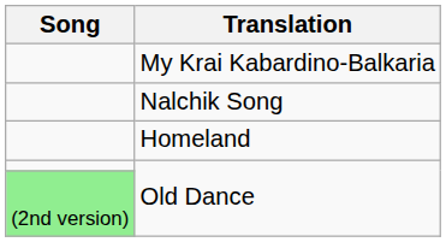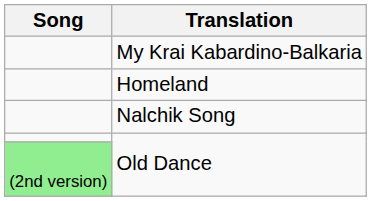row 3 | Translation: Nalchik Song -> Homeland
row 4 | Translation: Homeland -> Nalchik Song
